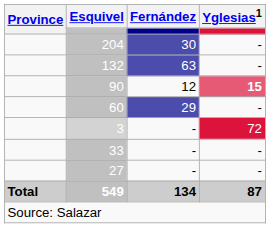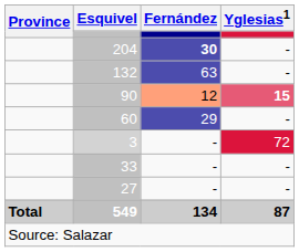204 | Fernández: normal -> bold
90 | Fernández: no background -> lightsalmon background
